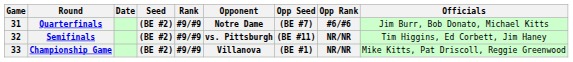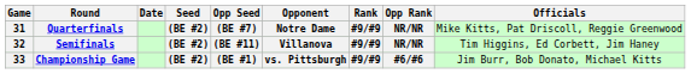columns swapped: Rank <-> Opp Seed
Quarterfinals | Opp Rank: #6/#6 -> NR/NR
Quarterfinals | Officials: Jim Burr, Bob Donato, Michael Kitts -> Mike Kitts, Pat Driscoll, Reggie Greenwood
Semifinals | Opponent: vs. Pittsburgh -> Villanova
Championship Game | Opponent: Villanova -> vs. Pittsburgh
Championship Game | Opp Rank: NR/NR -> #6/#6
Championship Game | Officials: Mike Kitts, Pat Driscoll, Reggie Greenwood -> Jim Burr, Bob Donato, Michael Kitts
